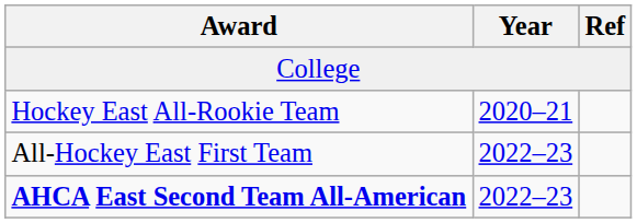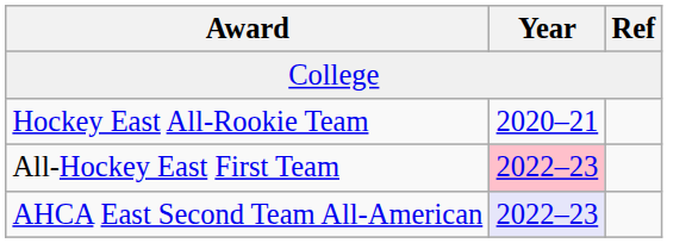All-Hockey East First Team | Year: no background -> pink background
AHCA East Second Team All-American | Award: bold -> normal
AHCA East Second Team All-American | Year: no background -> lavender background
